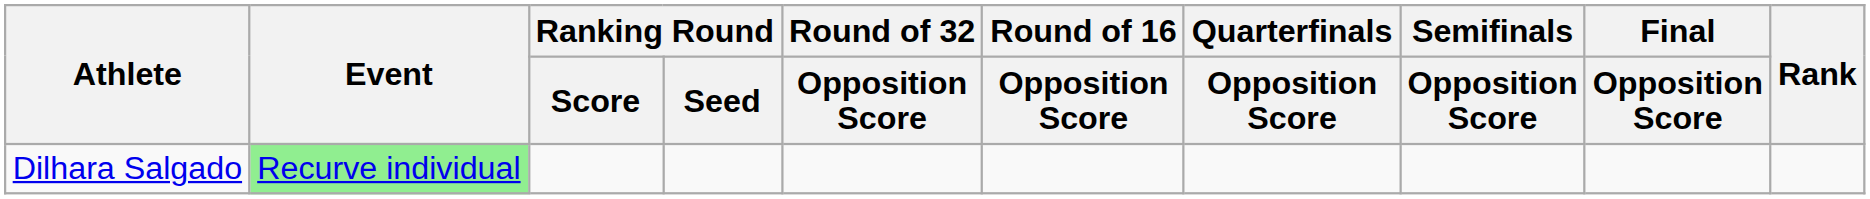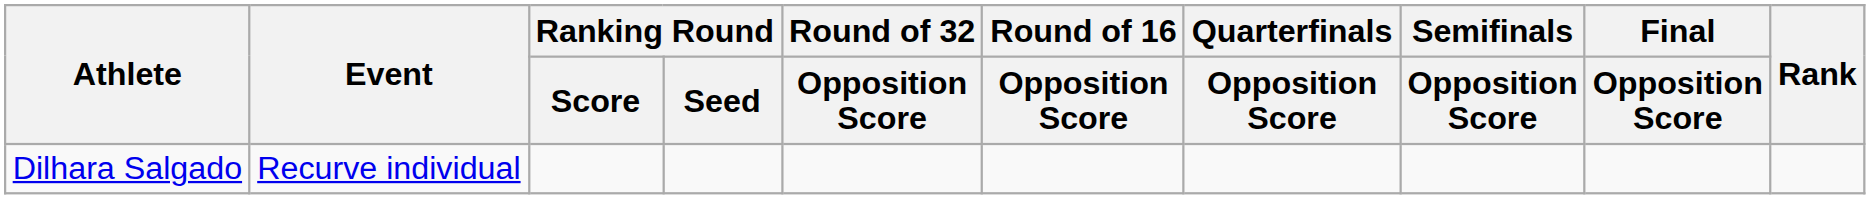Dilhara Salgado | Event: lightgreen background -> no background
